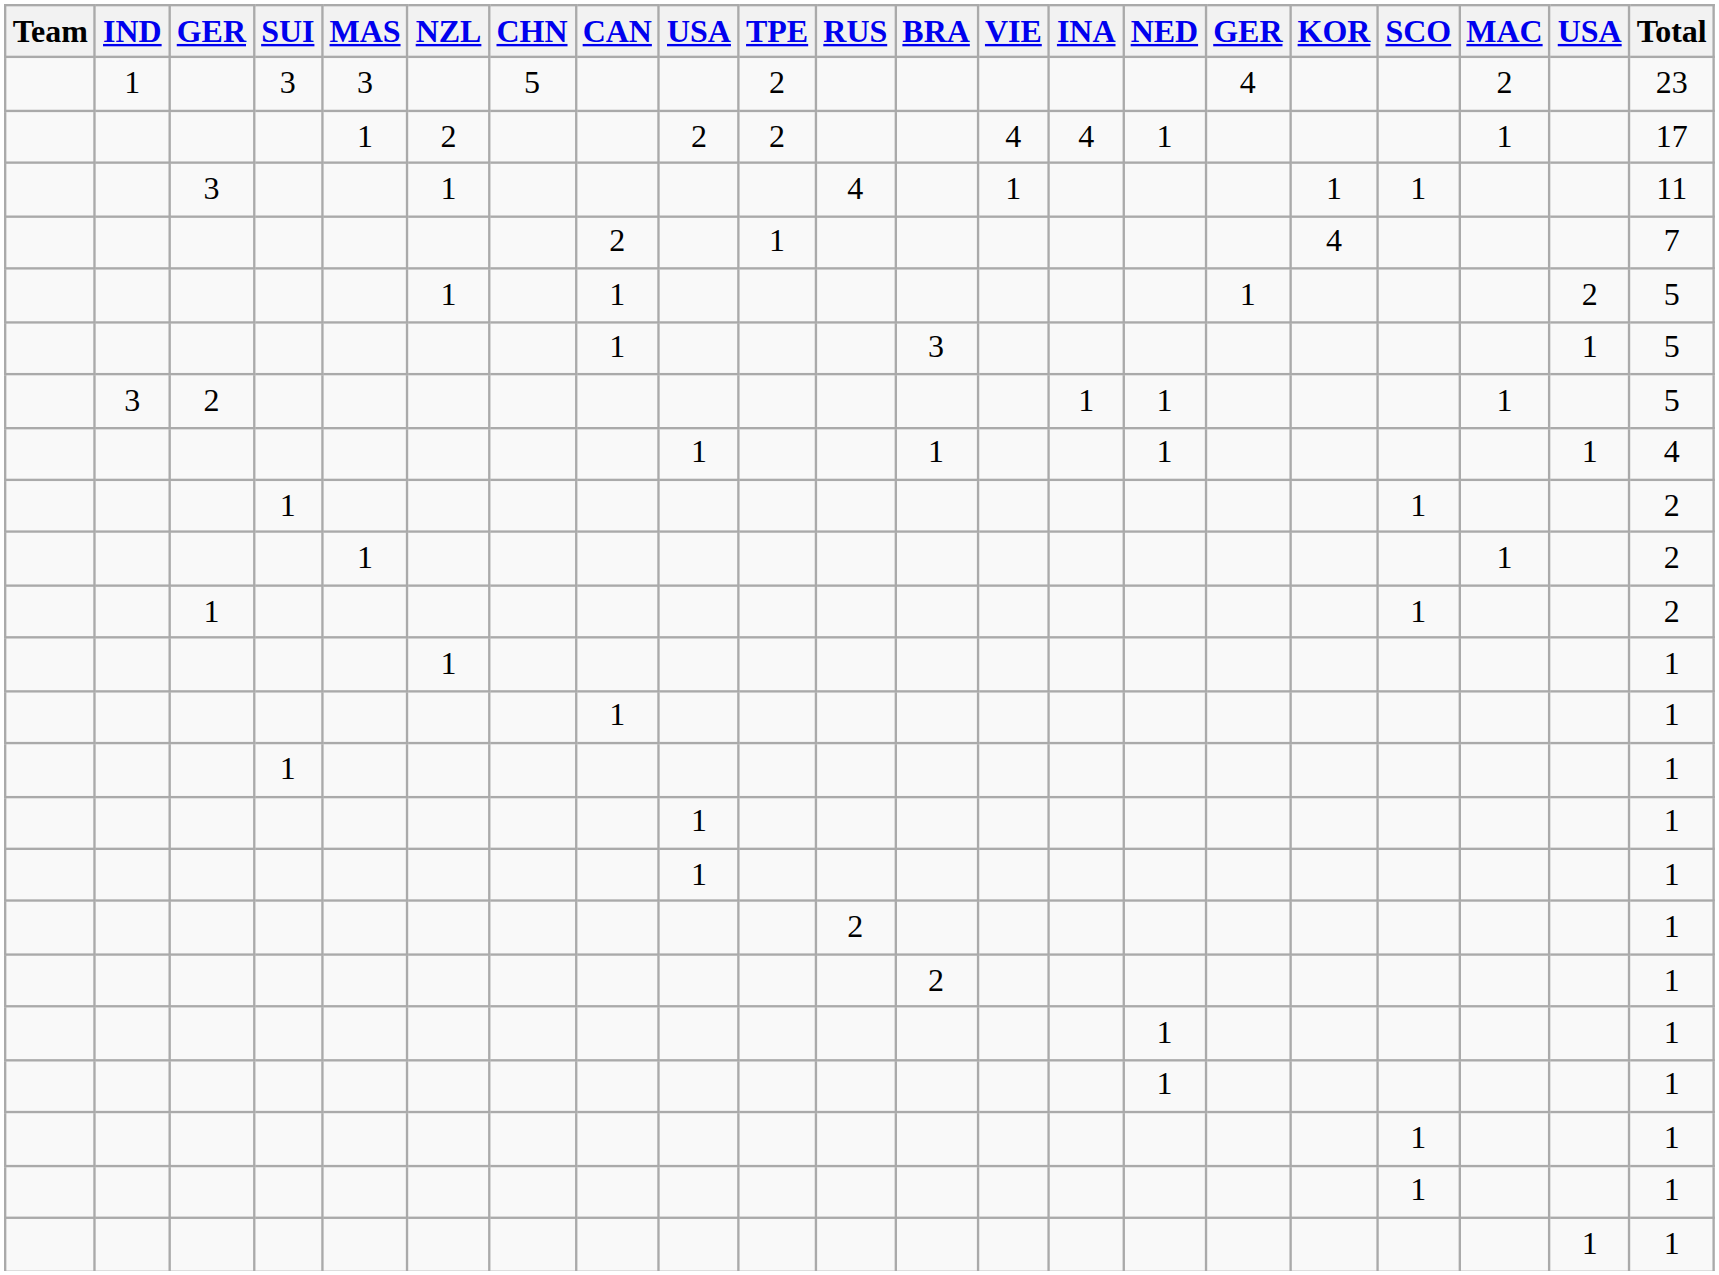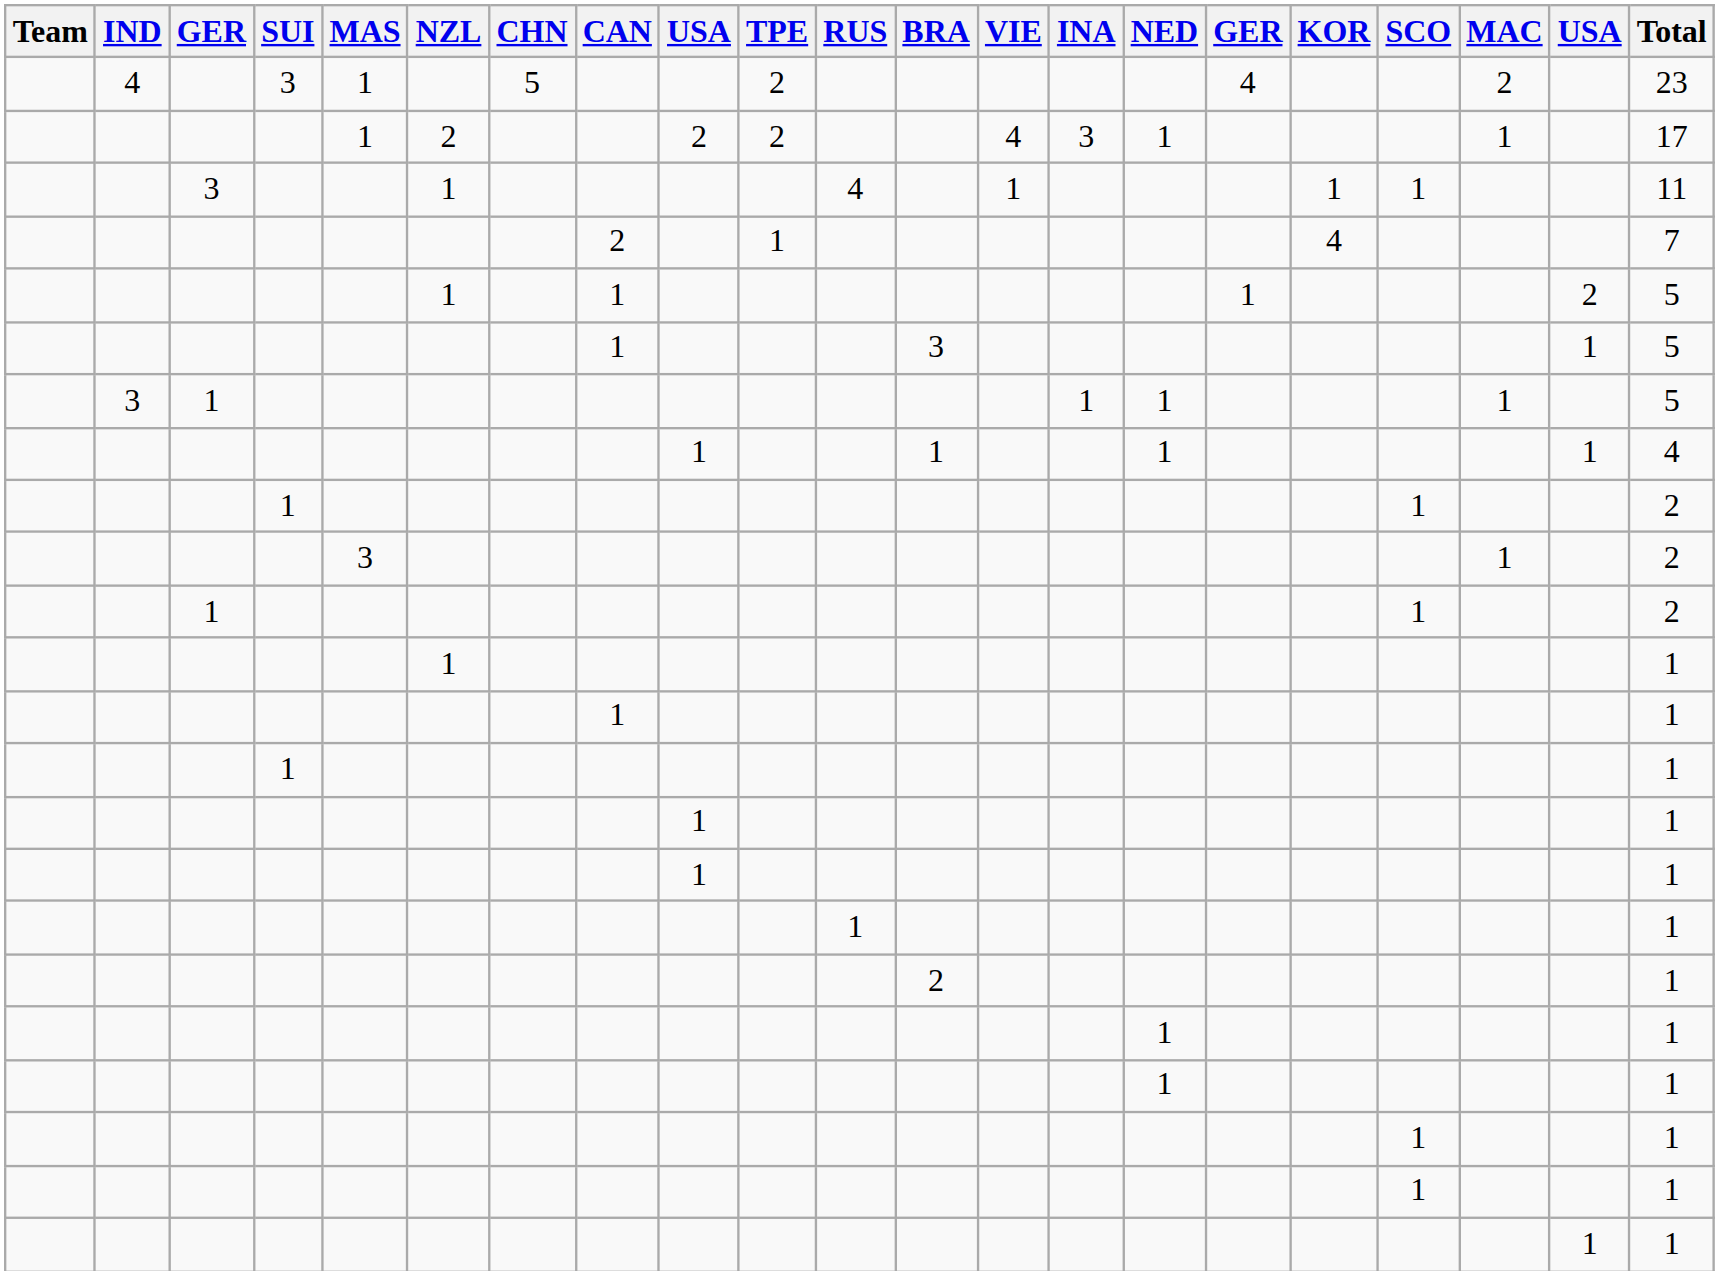row 2 | IND: 1 -> 4
row 2 | MAS: 3 -> 1
row 3 | INA: 4 -> 3
row 8 | column 3: 2 -> 1
row 11 | MAS: 1 -> 3
row 18 | RUS: 2 -> 1
